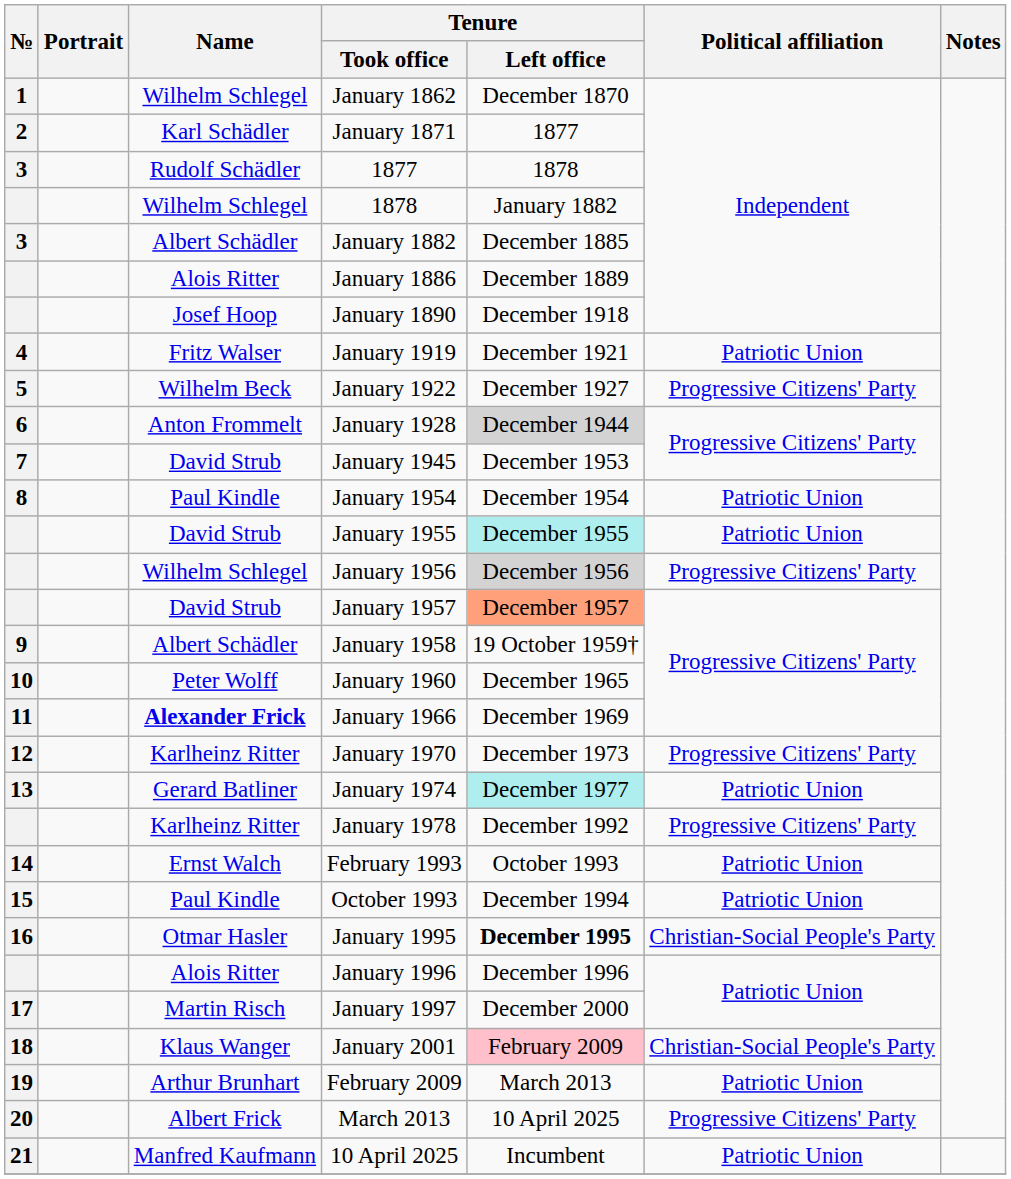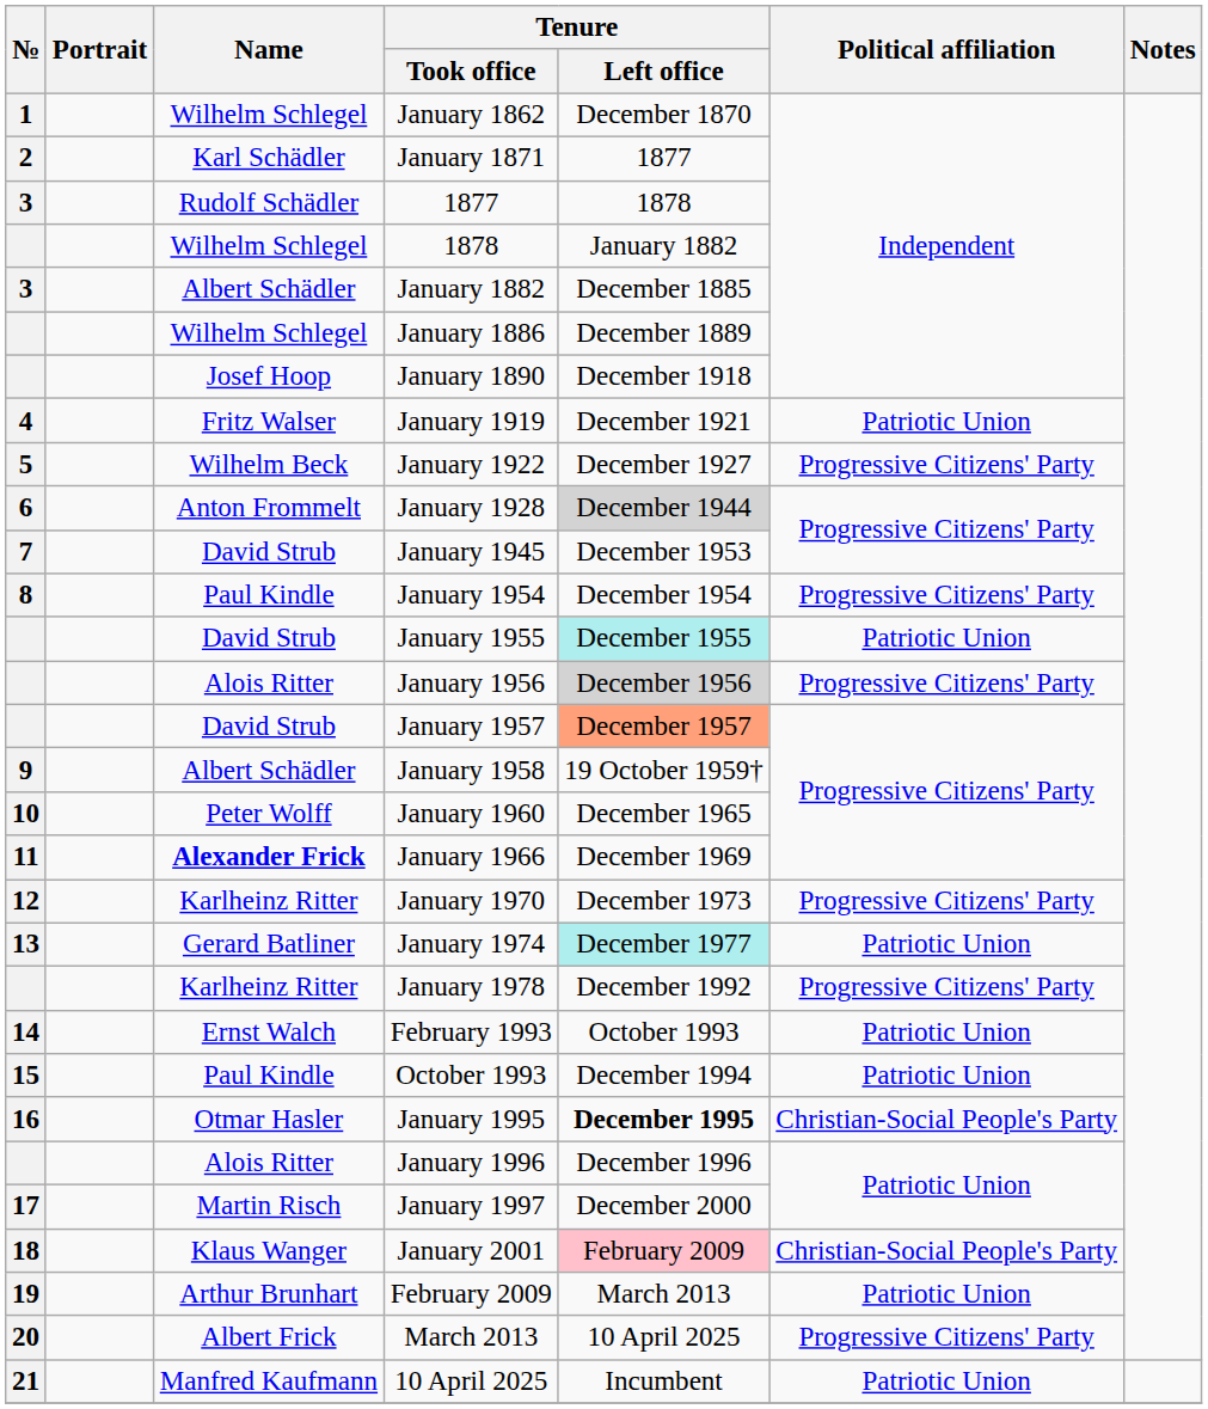January 1886 | Name: Alois Ritter -> Wilhelm Schlegel
January 1954 | Political affiliation: Patriotic Union -> Progressive Citizens' Party
January 1956 | Name: Wilhelm Schlegel -> Alois Ritter
